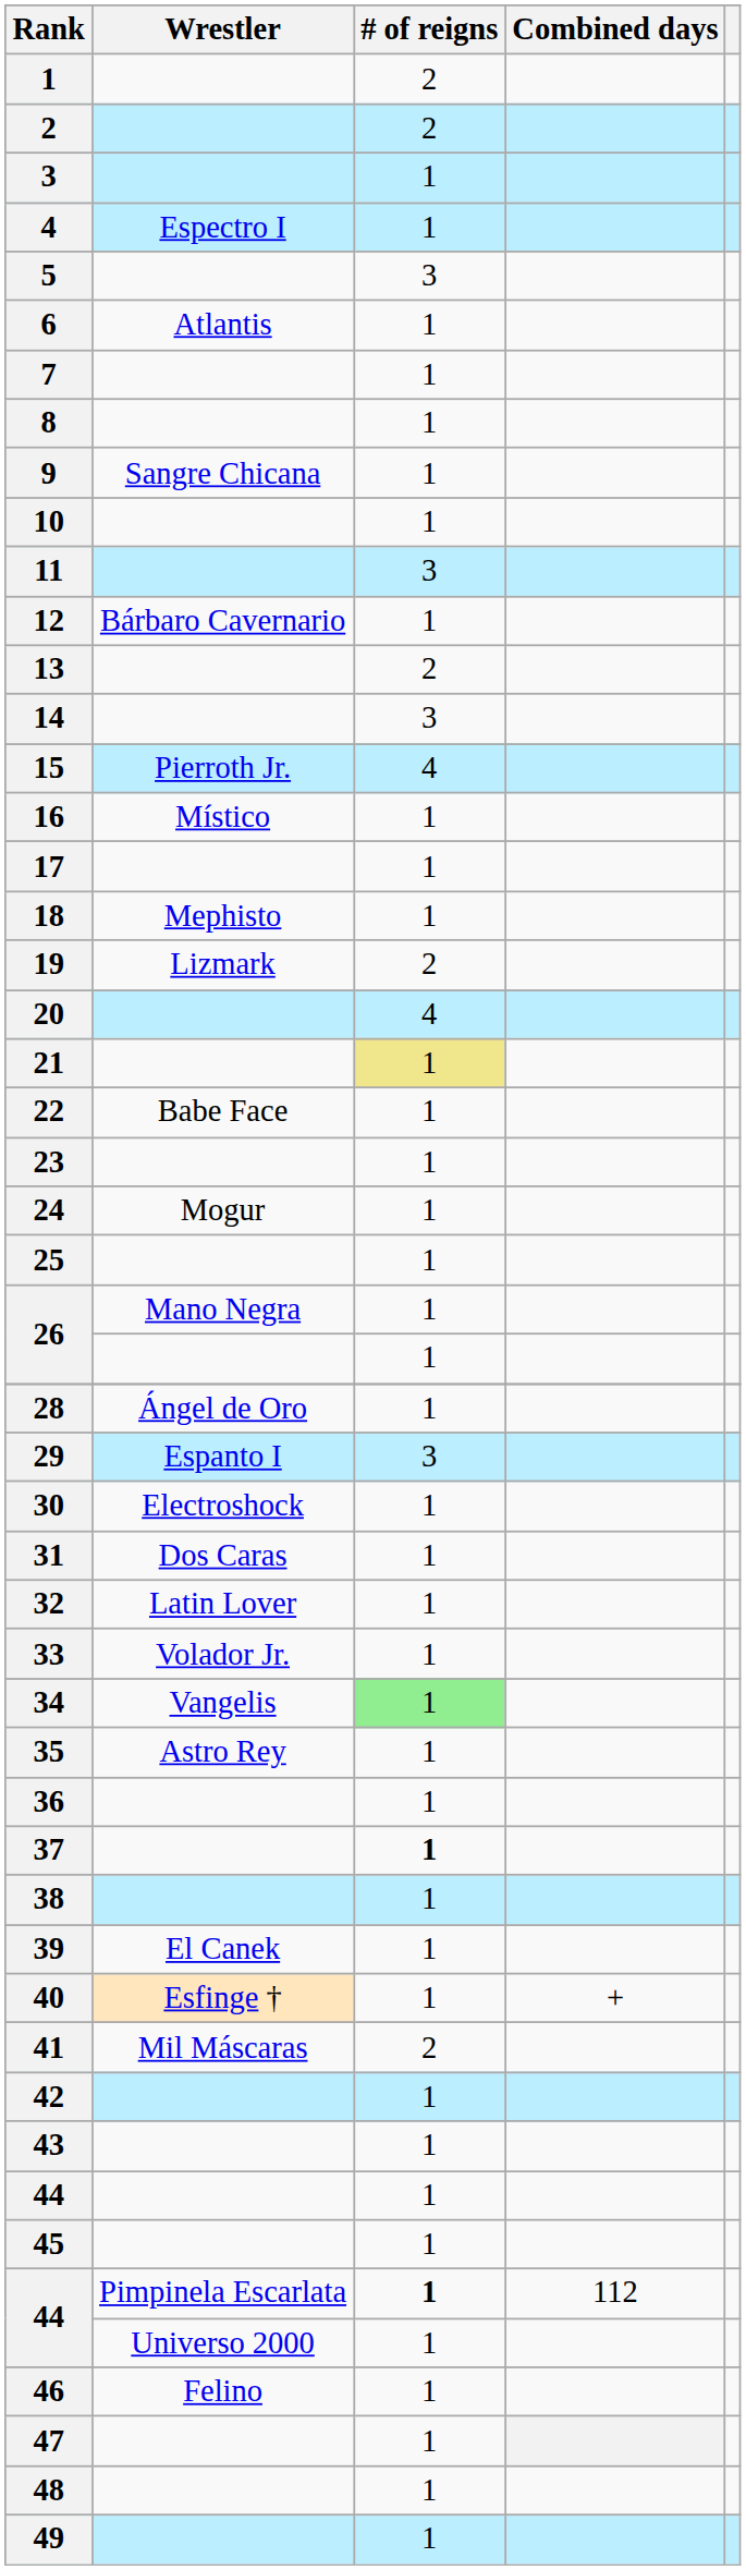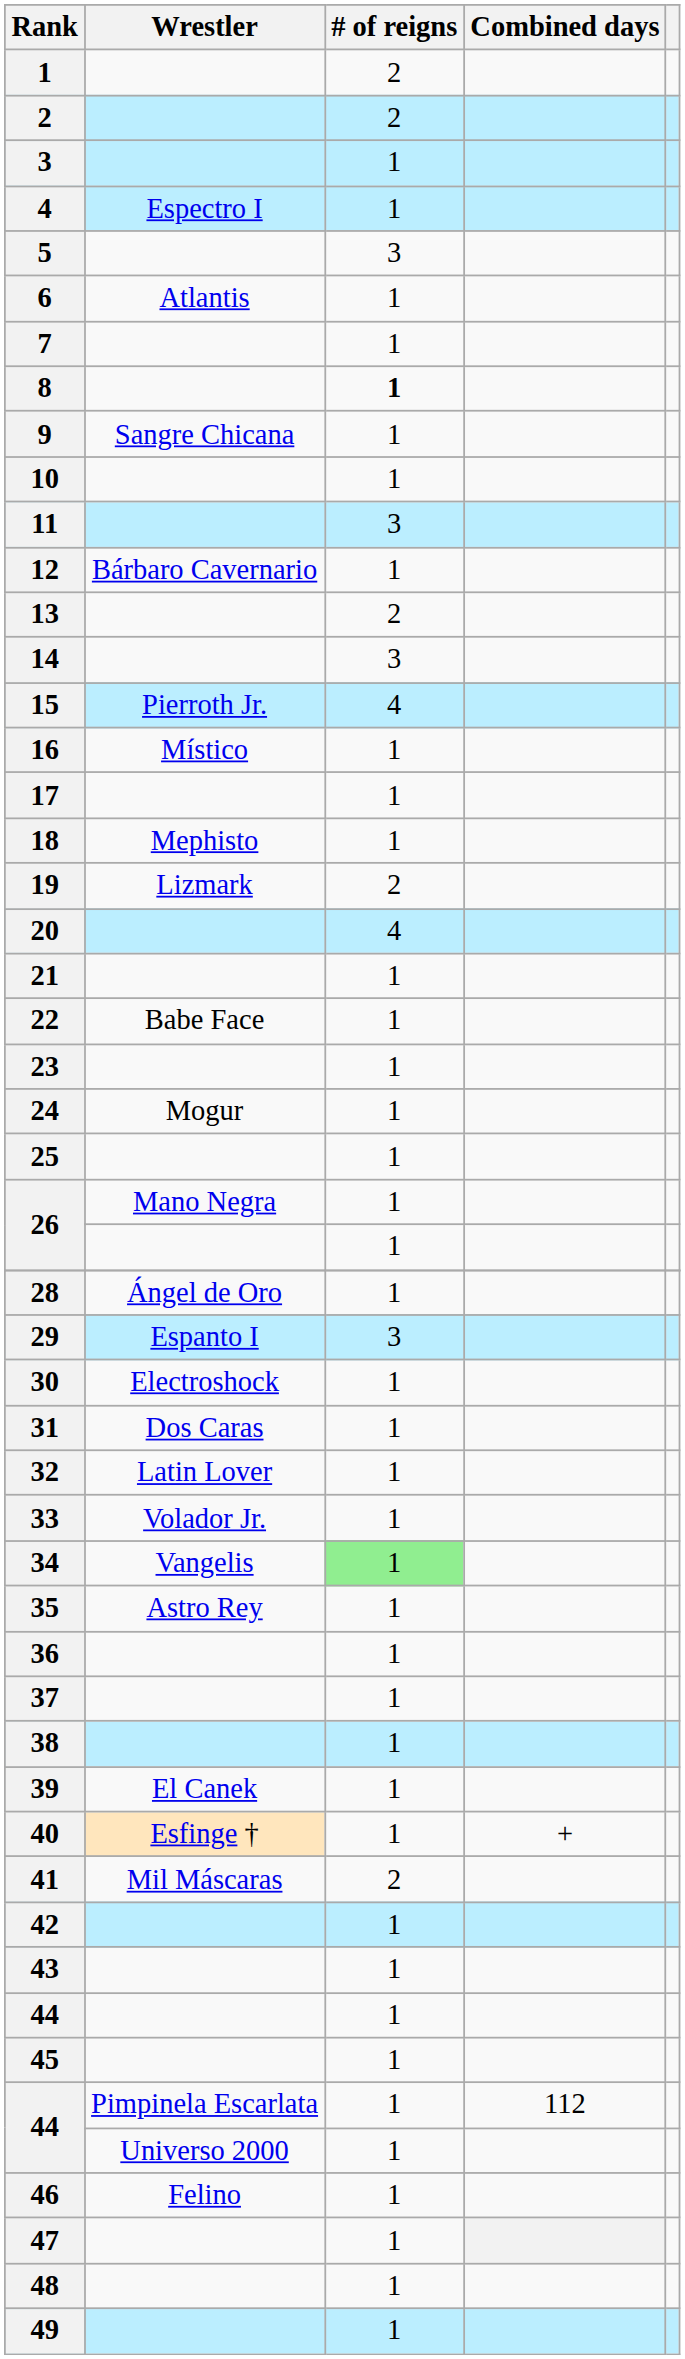8 | # of reigns: normal -> bold
21 | # of reigns: khaki background -> no background
37 | # of reigns: bold -> normal
44 / Pimpinela Escarlata | # of reigns: bold -> normal
